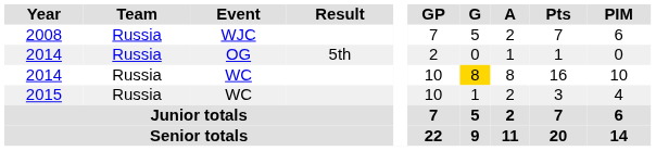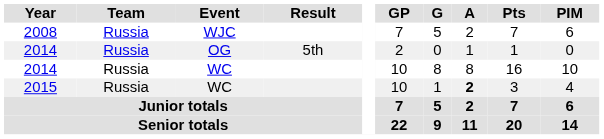2014 / WC | G: gold background -> no background
2015 | A: normal -> bold
